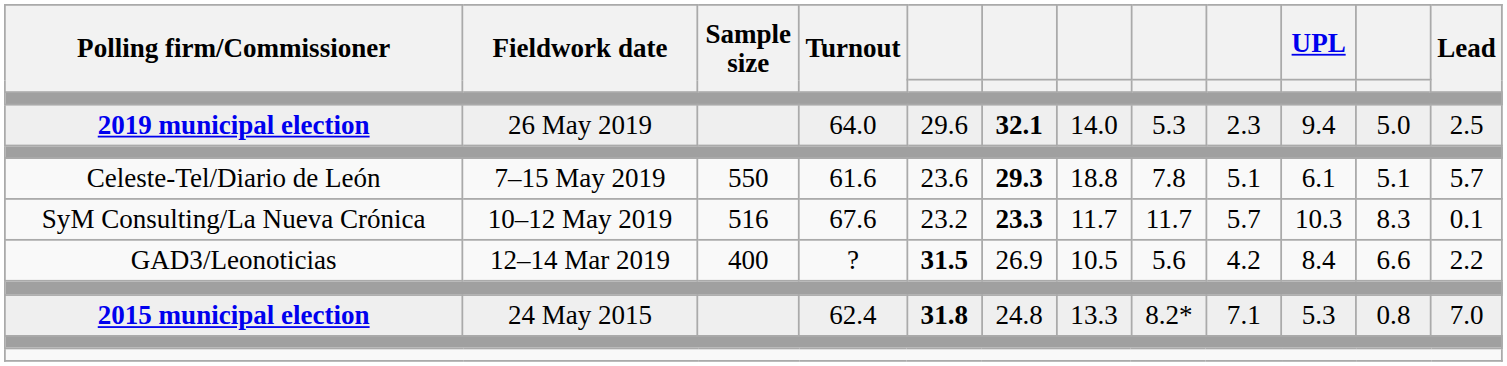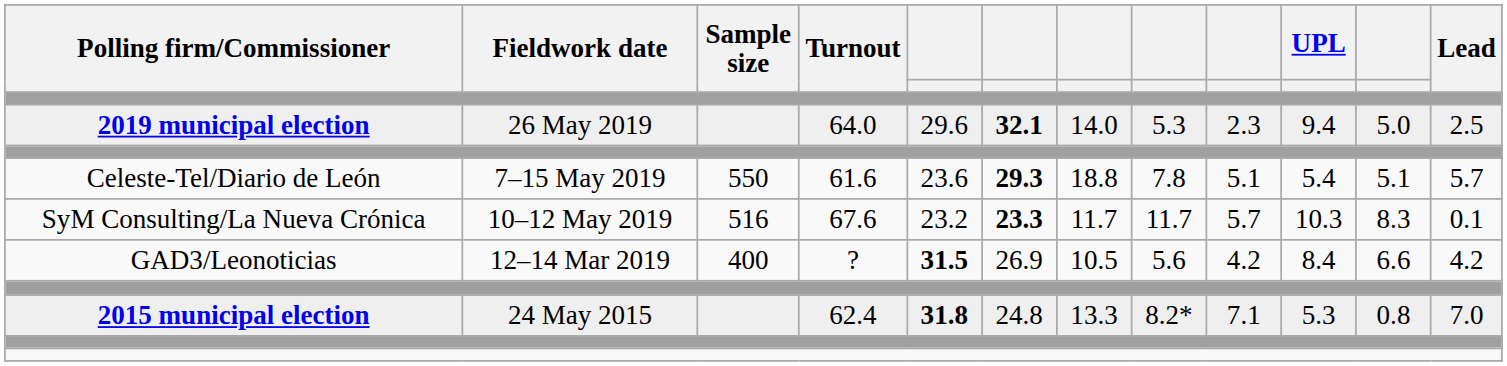Celeste-Tel/Diario de León | UPL: 6.1 -> 5.4
GAD3/Leonoticias | Lead: 2.2 -> 4.2
